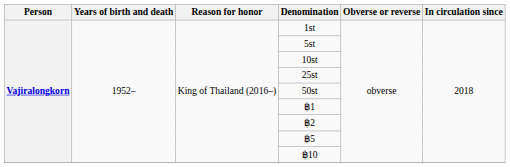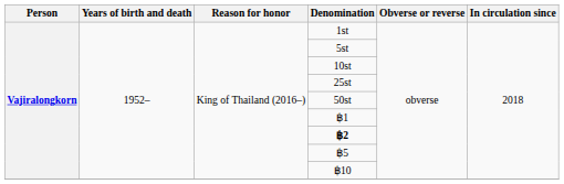฿2 | Denomination: normal -> bold
